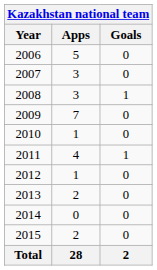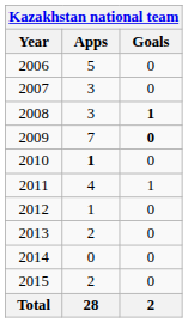2008 | Goals: normal -> bold
2009 | Goals: normal -> bold
2010 | Apps: normal -> bold
